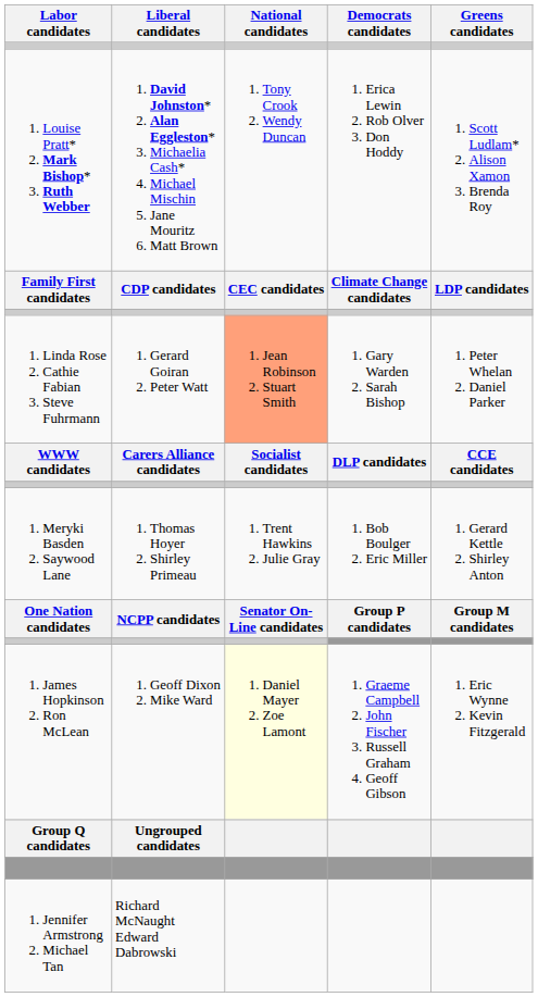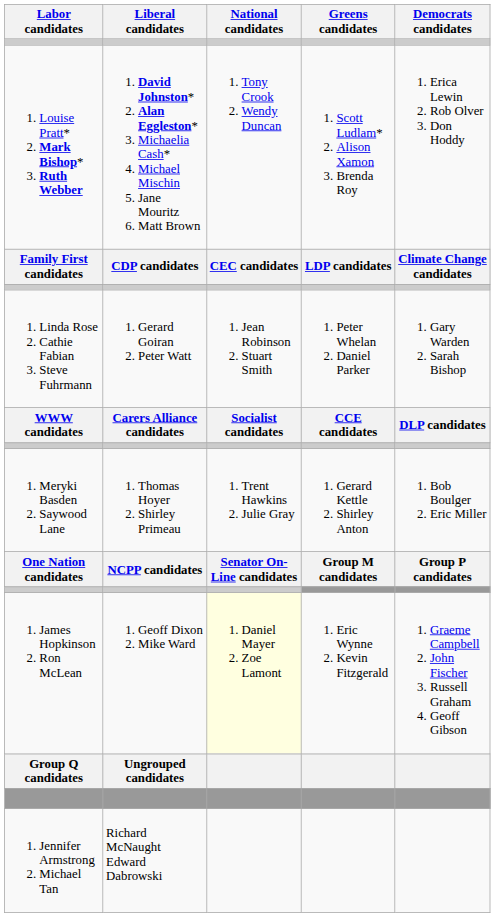columns swapped: Greens candidates <-> Democrats candidates
Linda Rose Cathie Fabian Steve Fuhrmann | National candidates: lightsalmon background -> no background
